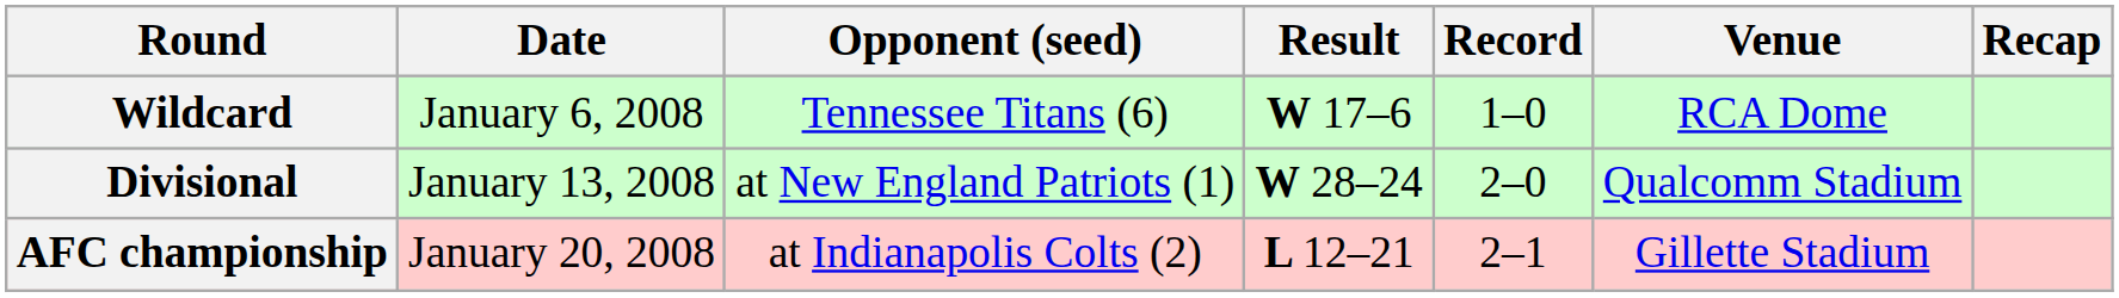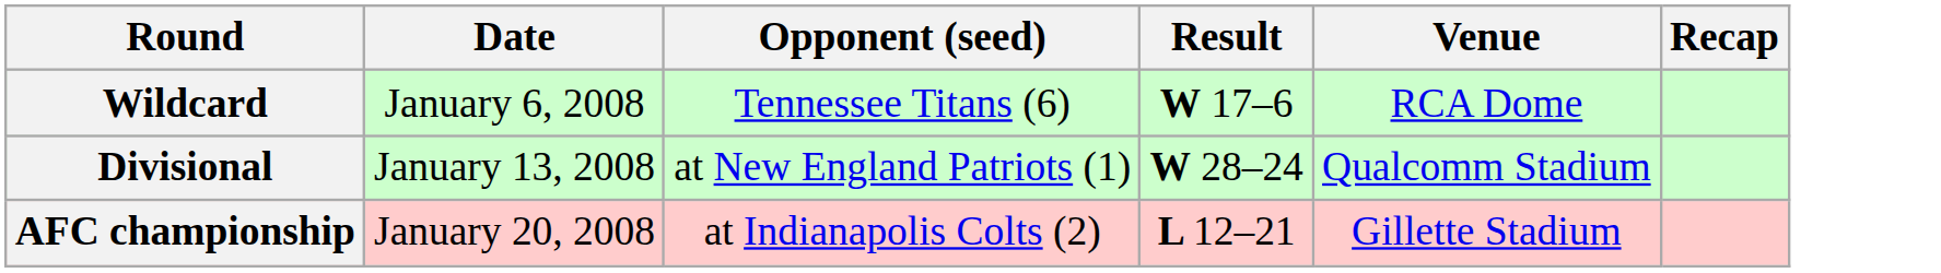- column: Record | 1–0 | 2–0 | 2–1
